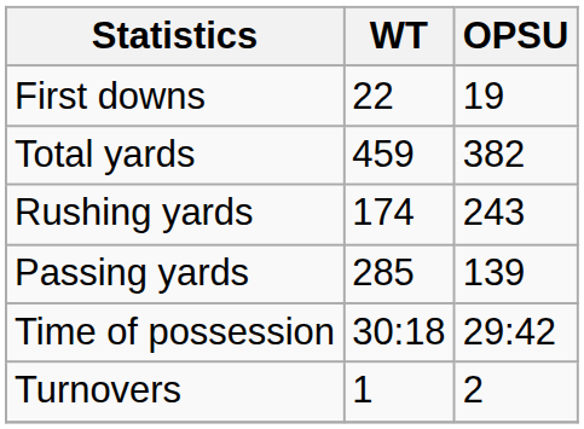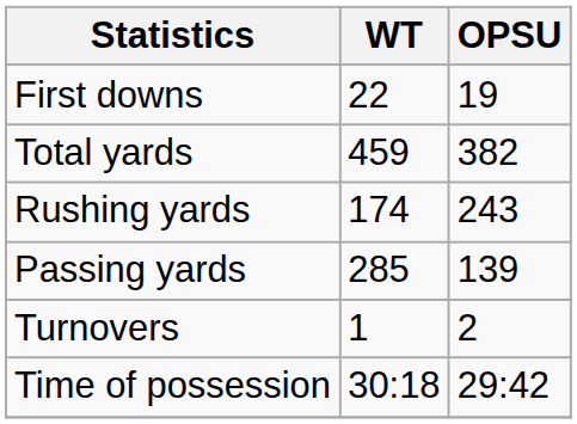rows swapped: Turnovers <-> Time of possession
